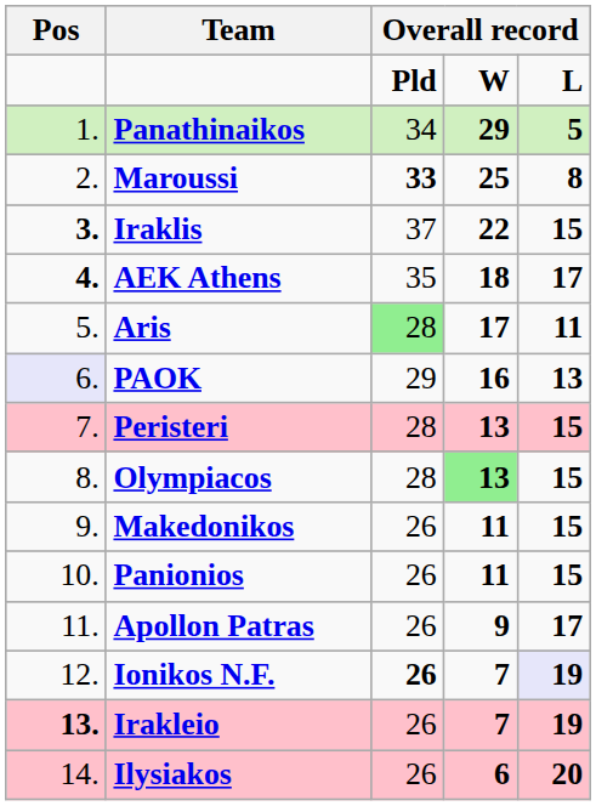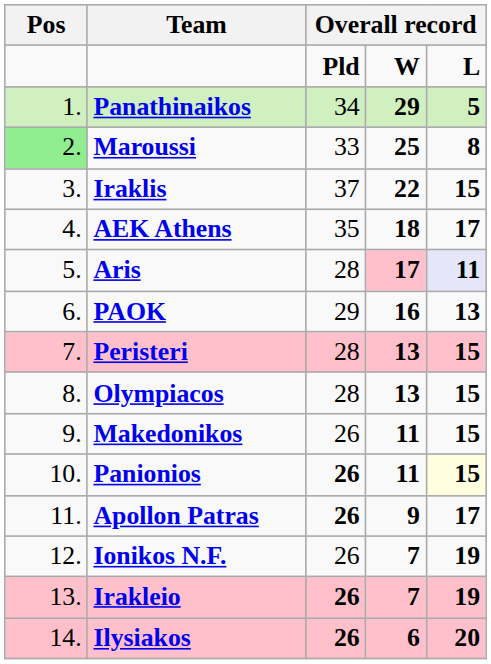Maroussi | Pos: no background -> lightgreen background
Maroussi | column 3: bold -> normal
Iraklis | Pos: bold -> normal
AEK Athens | Pos: bold -> normal
Aris | column 3: lightgreen background -> no background
Aris | column 4: no background -> pink background
Aris | column 5: no background -> lavender background
PAOK | Pos: lavender background -> no background
Olympiacos | column 4: lightgreen background -> no background
Panionios | column 3: normal -> bold
Panionios | column 5: no background -> lightyellow background
Apollon Patras | column 3: normal -> bold
Ionikos N.F. | column 3: bold -> normal
Ionikos N.F. | column 5: lavender background -> no background
Irakleio | Pos: bold -> normal
Irakleio | column 3: normal -> bold
Ilysiakos | column 3: normal -> bold
